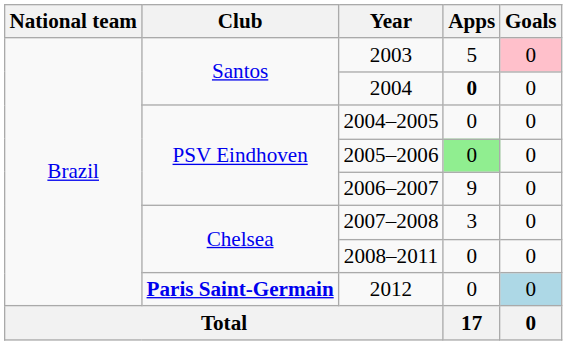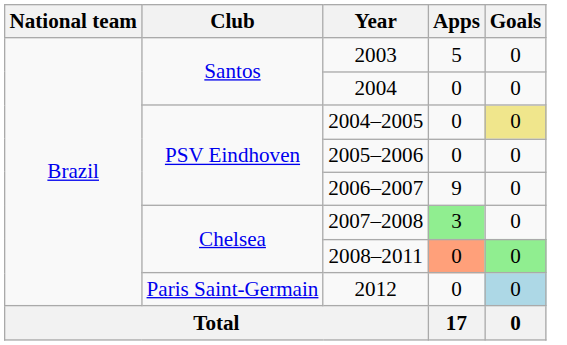2003 | Goals: pink background -> no background
2004 | Apps: bold -> normal
2004–2005 | Goals: no background -> khaki background
2005–2006 | Apps: lightgreen background -> no background
2007–2008 | Apps: no background -> lightgreen background
2008–2011 | Apps: no background -> lightsalmon background
2008–2011 | Goals: no background -> lightgreen background
2012 | Club: bold -> normal
